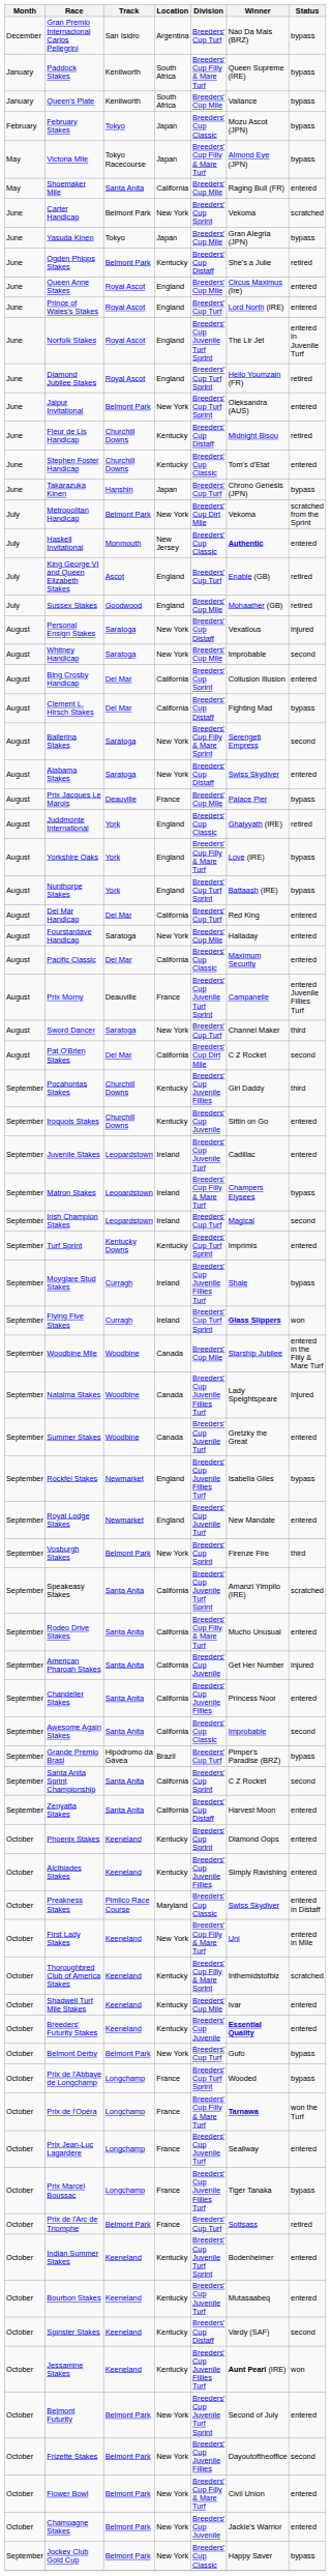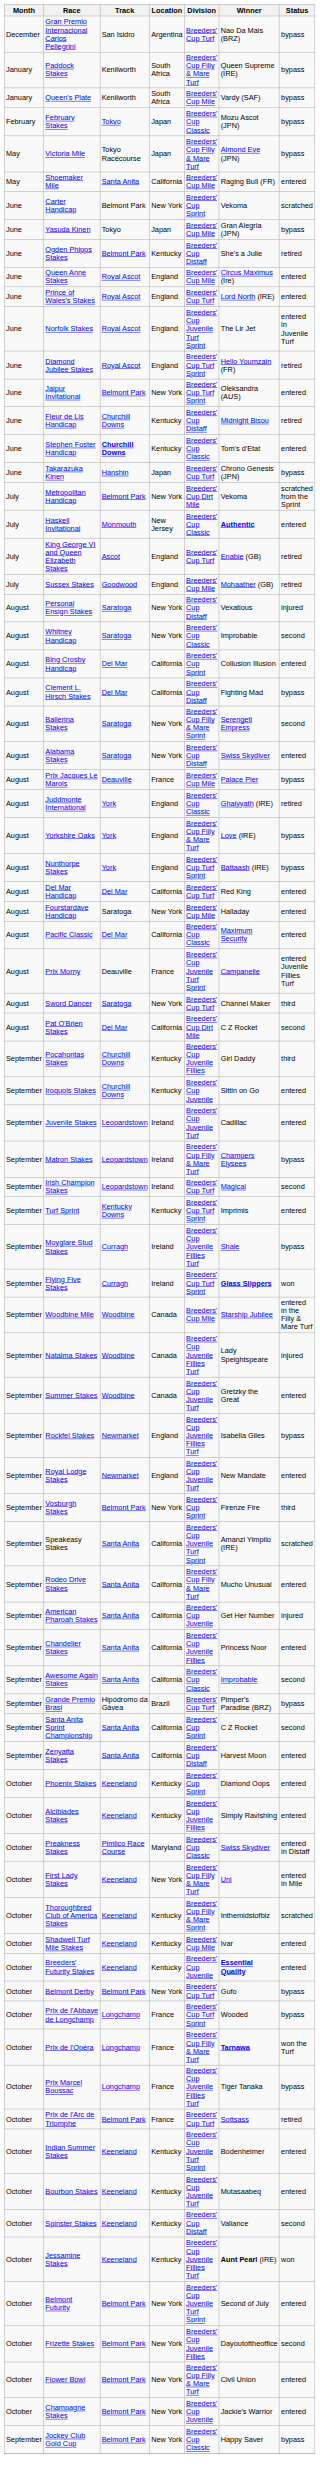Queen's Plate | Winner: Valiance -> Vardy (SAF)
Stephen Foster Handicap | Track: normal -> bold
Whitney Handicap | Division: Breeders' Cup Mile -> Breeders' Cup Classic
- row: October | Prix Jean-Luc Lagardère | Longchamp | France | Breeders' Cup Juvenile Turf | Sealiway | entered
Spinster Stakes | Winner: Vardy (SAF) -> Valiance
